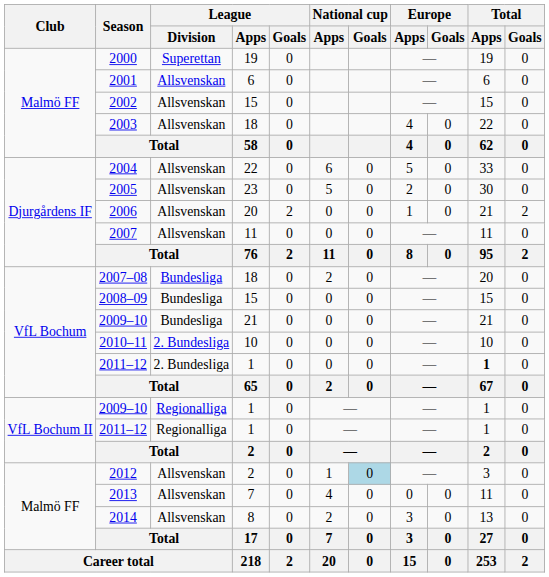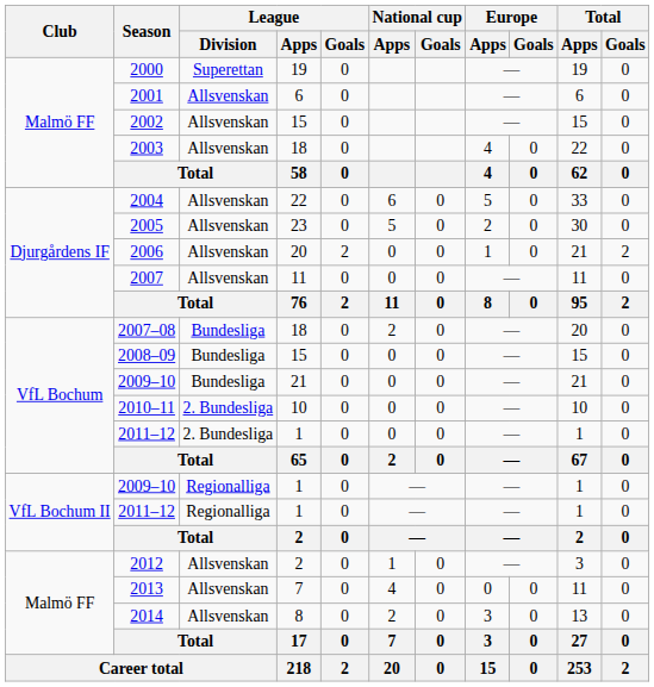2011–12 / 2. Bundesliga | Total / Apps: bold -> normal
2012 | National cup / Goals: lightblue background -> no background
